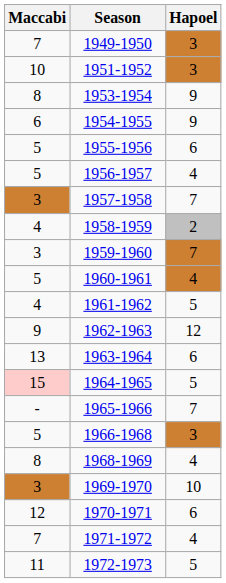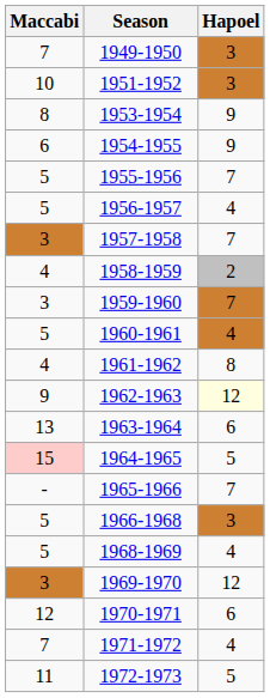1955-1956 | Hapoel: 6 -> 7
1961-1962 | Hapoel: 5 -> 8
1962-1963 | Hapoel: no background -> lightyellow background
1968-1969 | Maccabi: 8 -> 5
1969-1970 | Hapoel: 10 -> 12
